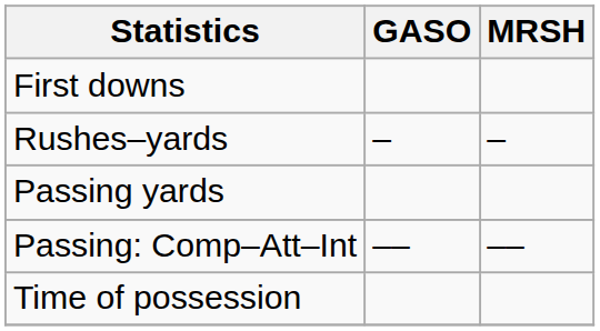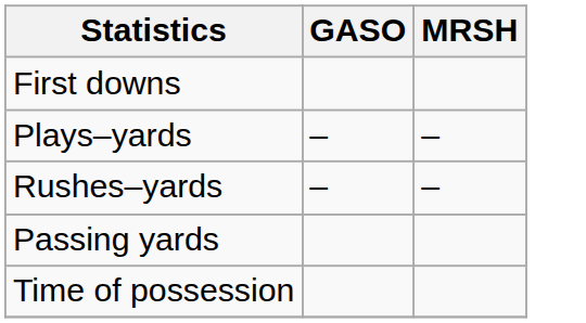+ row: Plays–yards | – | –
- row: Passing: Comp–Att–Int | –– | ––
